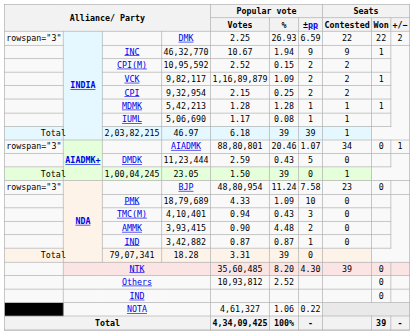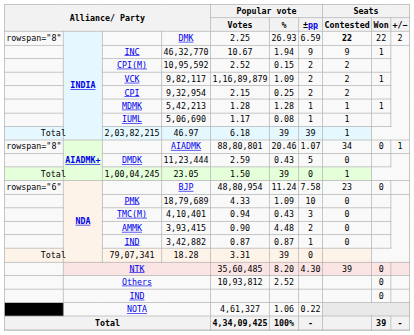DMK | column 1: rowspan="3" -> rowspan="8"
DMK | Seats / Contested: normal -> bold
AIADMK | column 1: rowspan="3" -> rowspan="8"
BJP | column 1: rowspan="3" -> rowspan="6"
